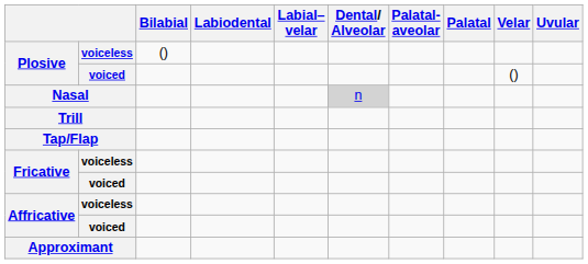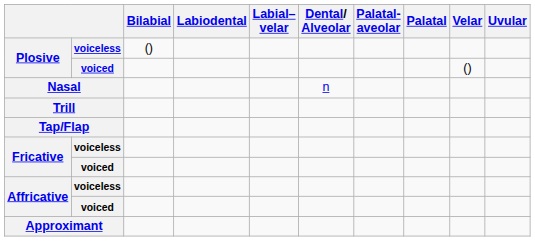Nasal | Dental/ Alveolar: lightgrey background -> no background
